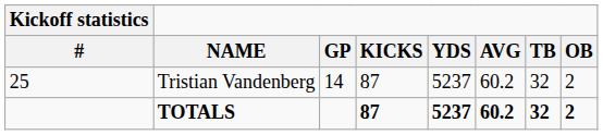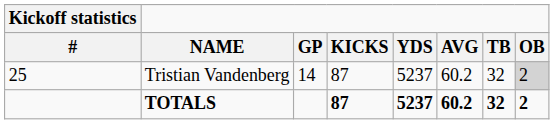Tristian Vandenberg | OB: no background -> lightgrey background
